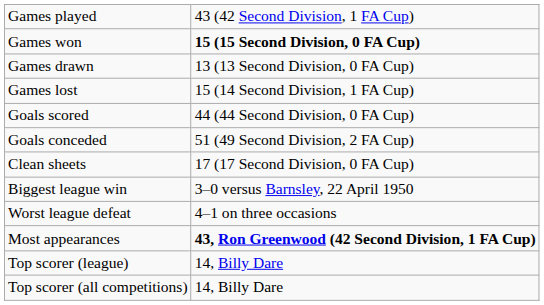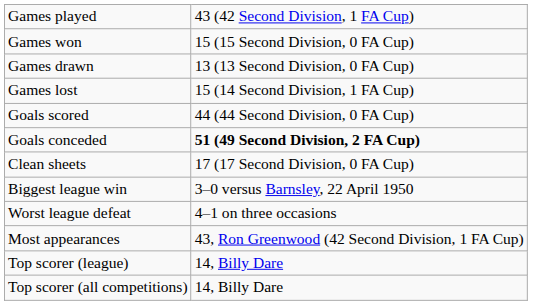Games won | column 2: bold -> normal
Goals conceded | column 2: normal -> bold
Most appearances | column 2: bold -> normal
